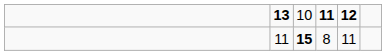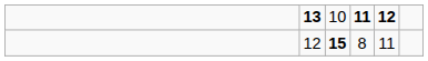row 2 | column 2: 11 -> 12
